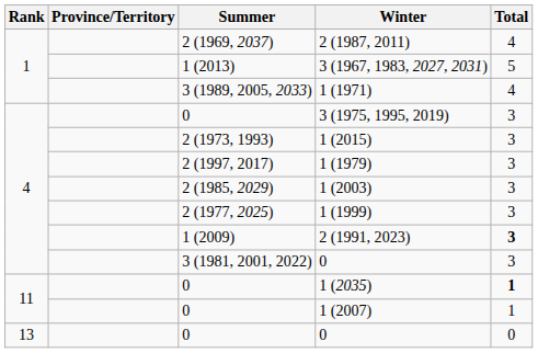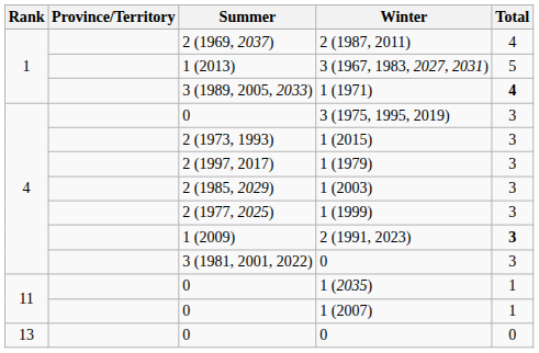1 (1971) | Total: normal -> bold
1 (2035) | Total: bold -> normal
